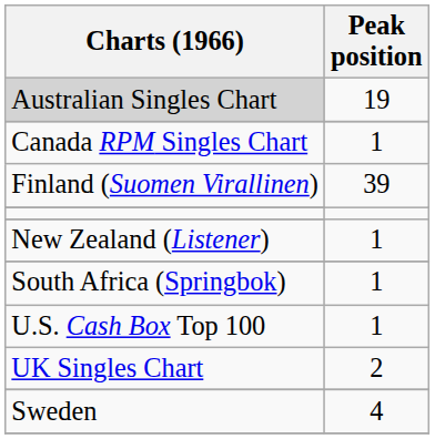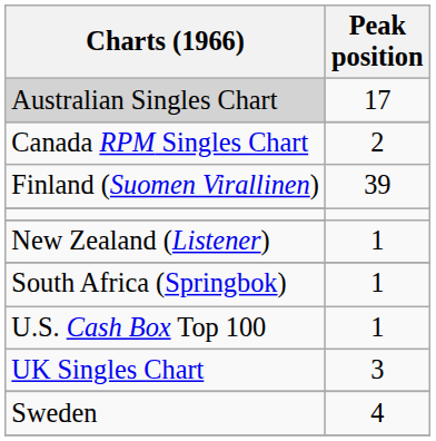row 2 | Peak position: 19 -> 17
row 3 | Peak position: 1 -> 2
row 9 | Peak position: 2 -> 3
